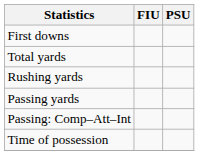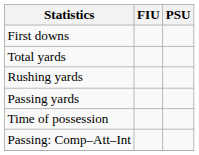rows swapped: Passing: Comp–Att–Int <-> Time of possession
